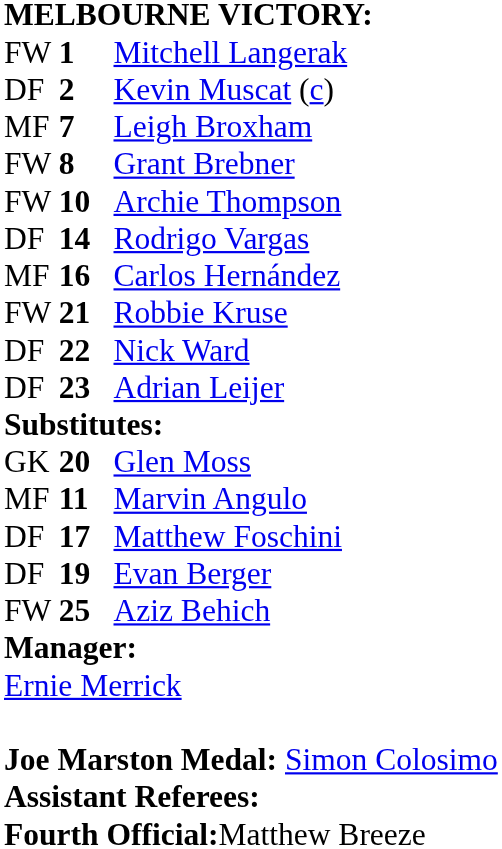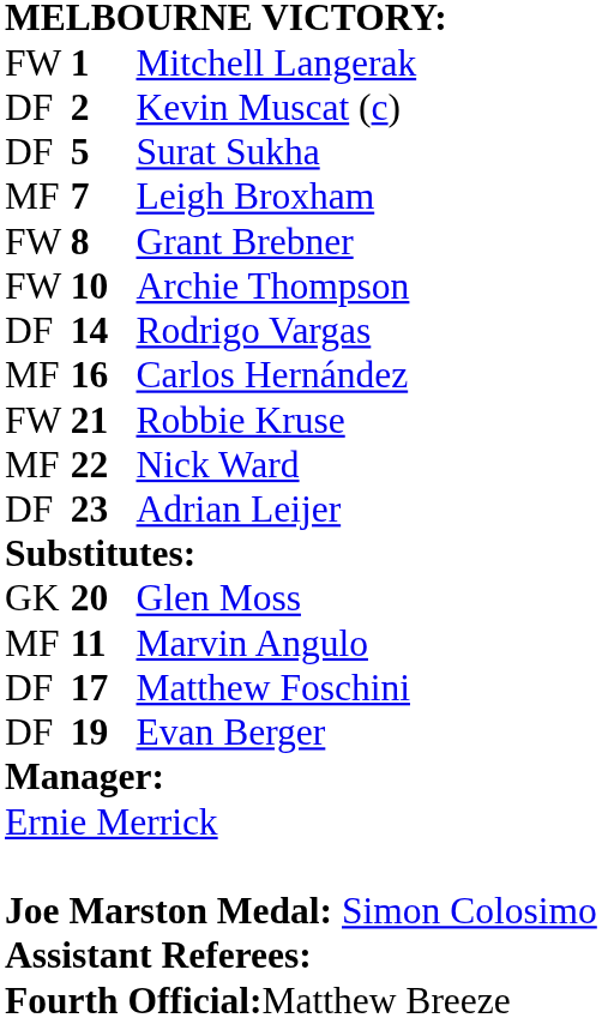+ row: DF | 5 | Surat Sukha
Nick Ward | column 1: DF -> MF
- row: FW | 25 | Aziz Behich
